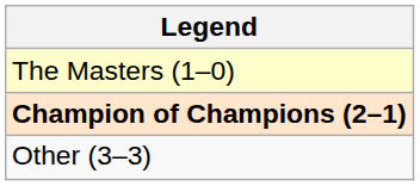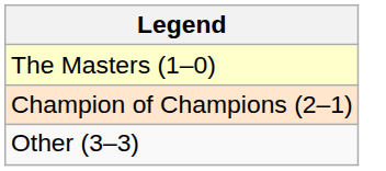row 3 | column 1: bold -> normal
